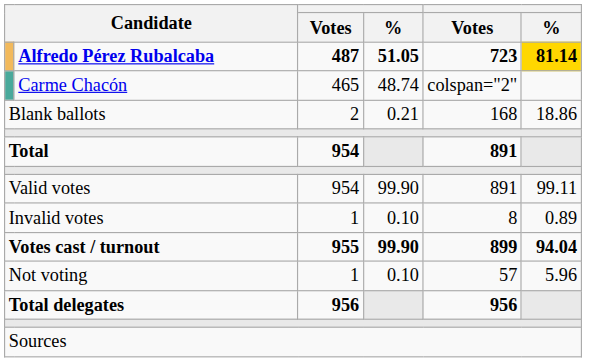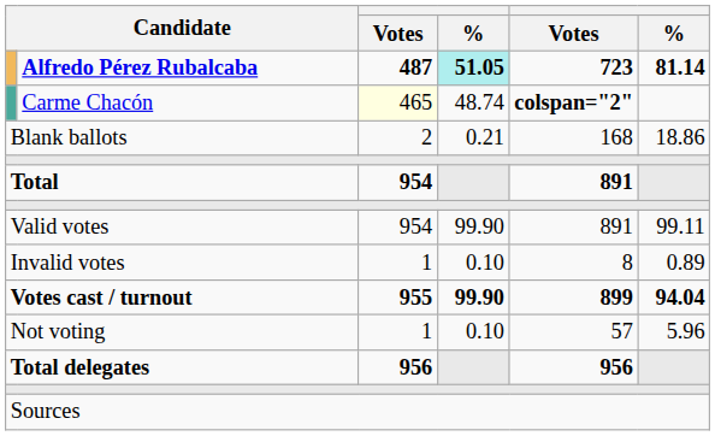Alfredo Pérez Rubalcaba | column 4: no background -> paleturquoise background
Alfredo Pérez Rubalcaba | column 6: gold background -> no background
Carme Chacón | column 3: no background -> lightyellow background
Carme Chacón | column 5: normal -> bold
